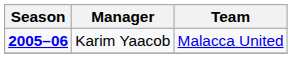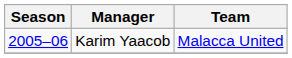Karim Yaacob | Season: bold -> normal
